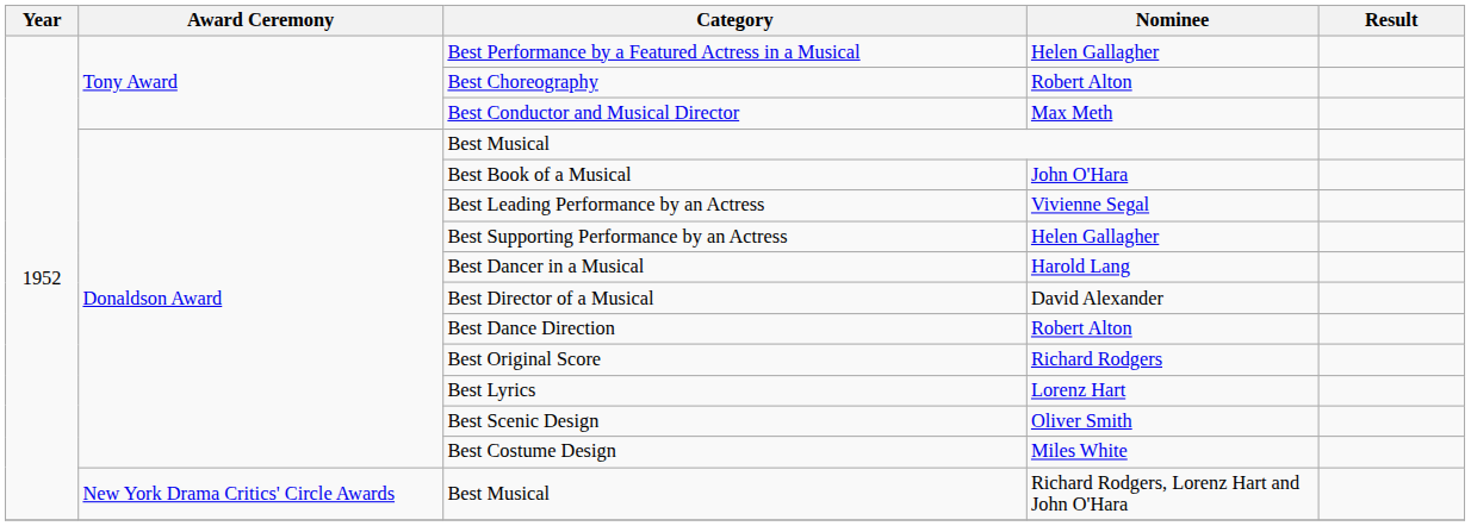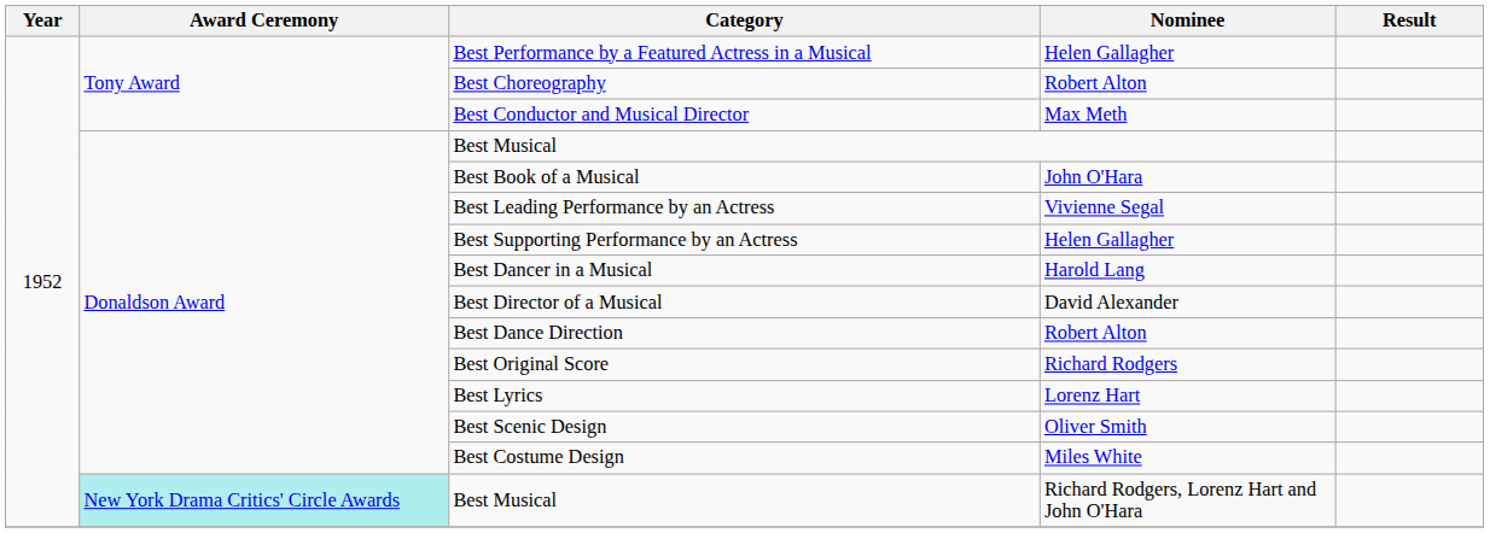Best Musical / Richard Rodgers, Lorenz Hart and John O'Hara | Award Ceremony: no background -> paleturquoise background
